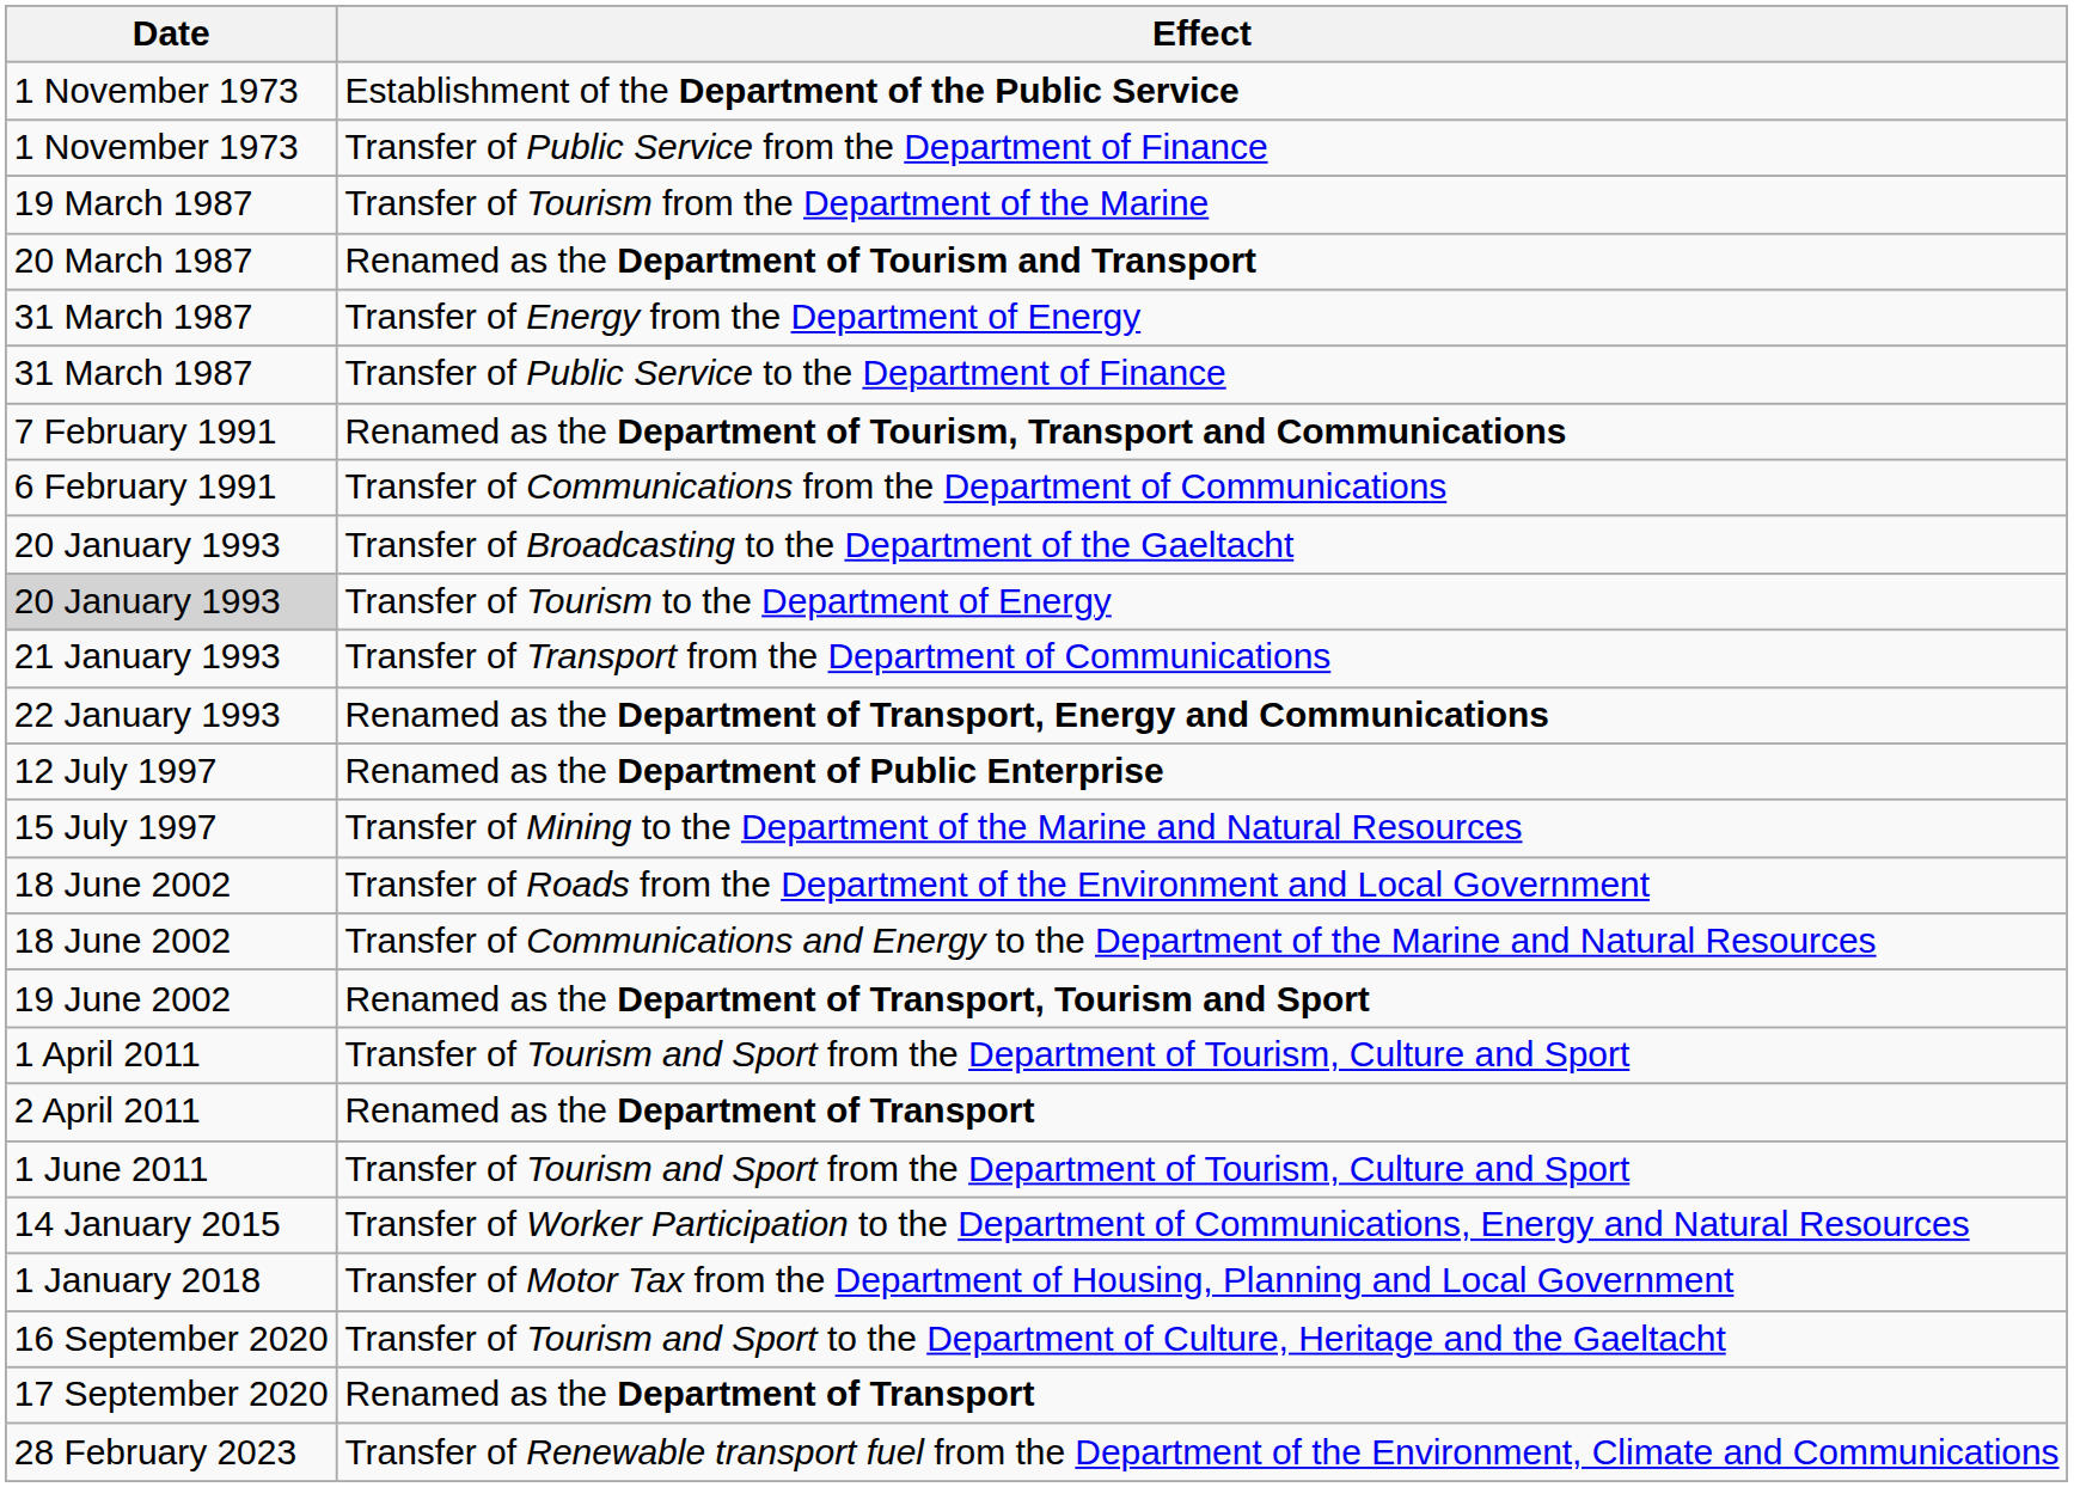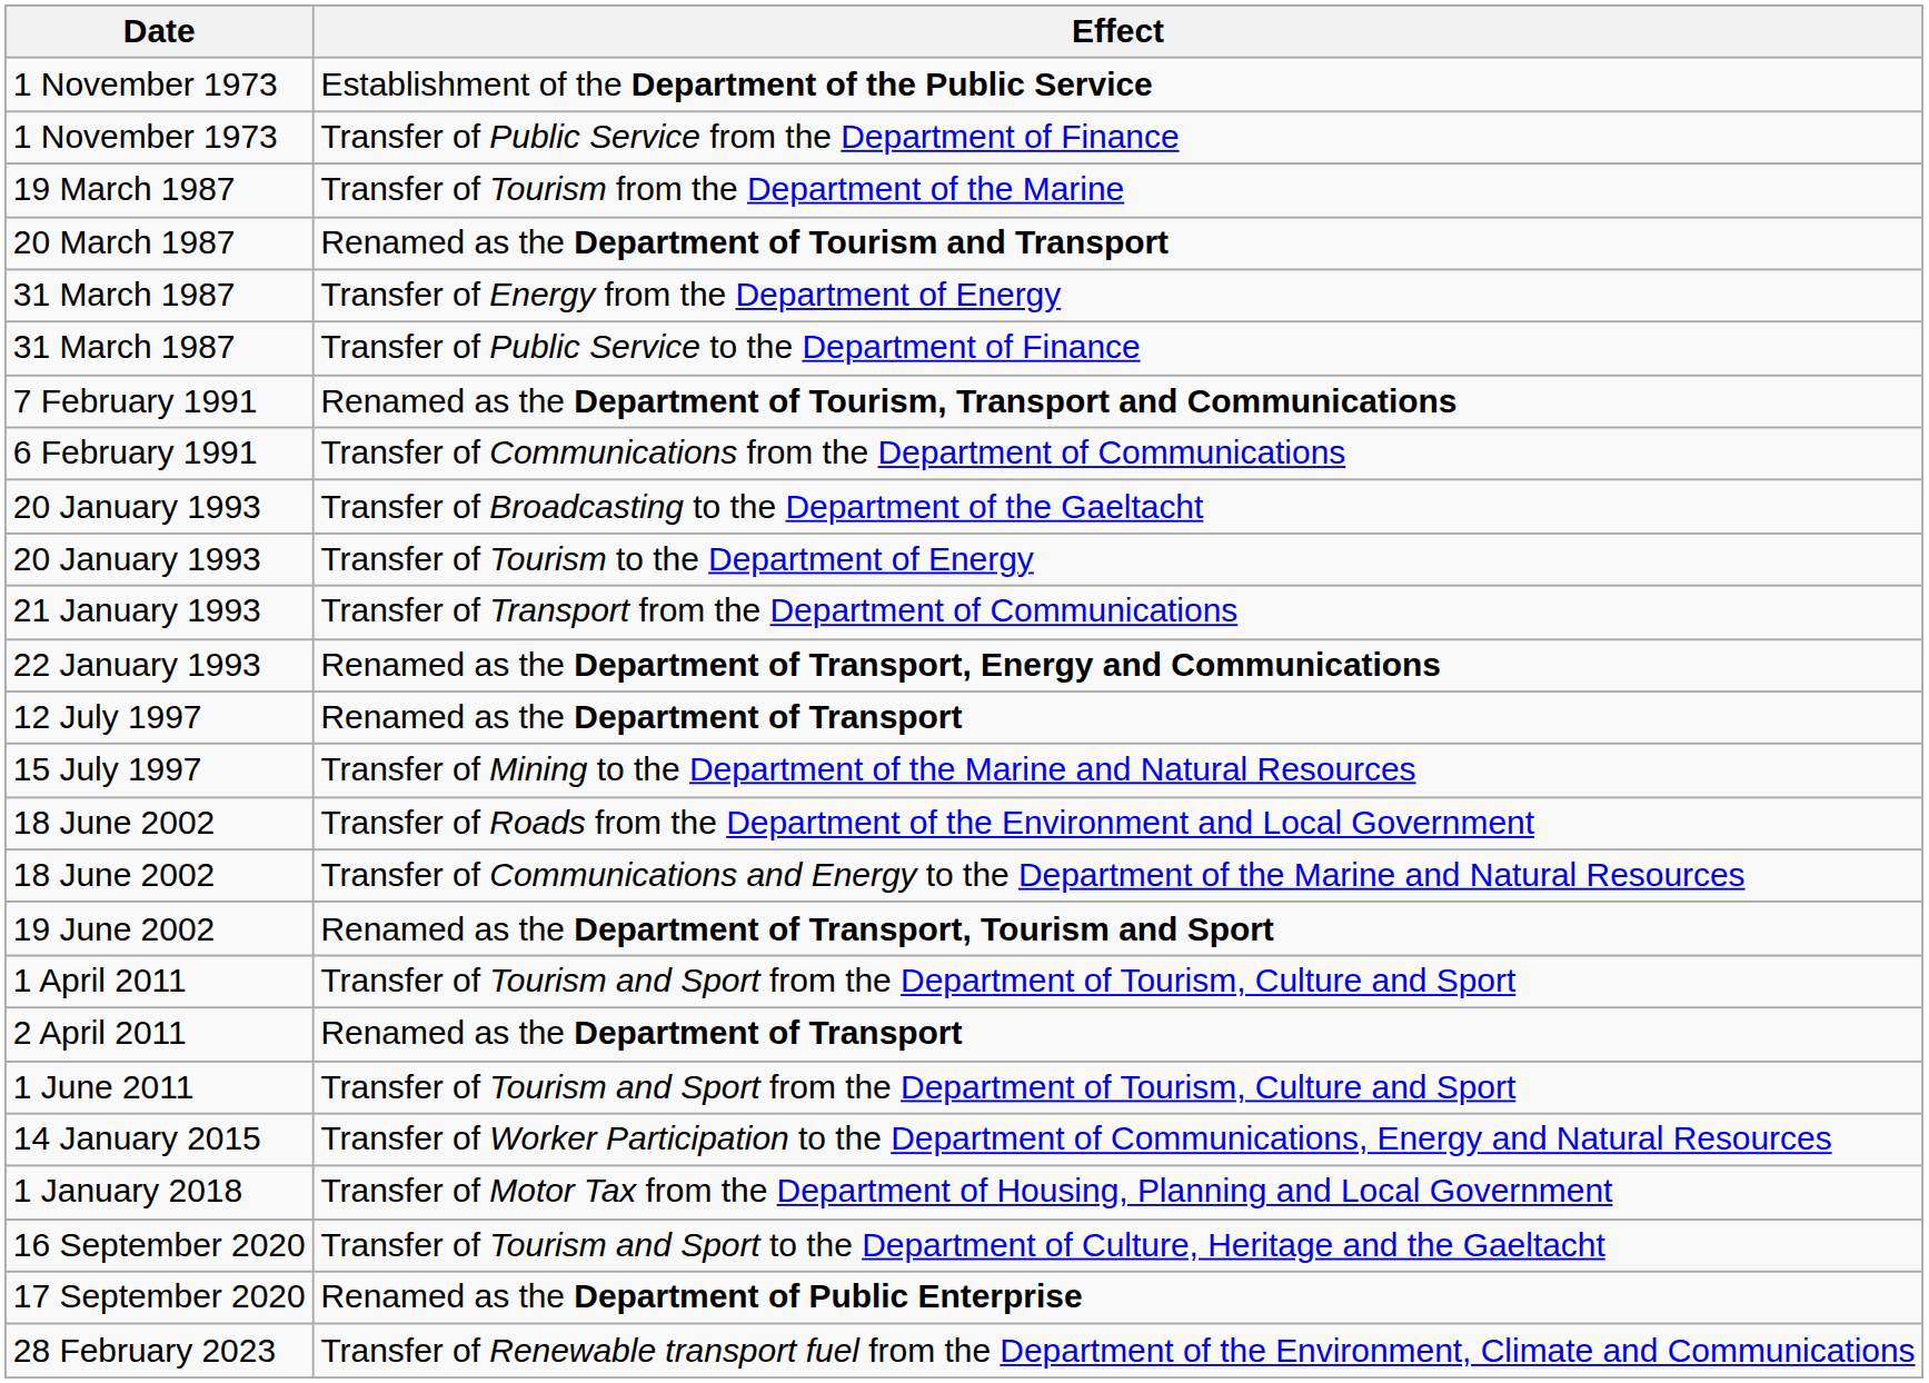row 11 | Date: lightgrey background -> no background
row 14 | Effect: Renamed as the Department of Public Enterprise -> Renamed as the Department of Transport
row 25 | Effect: Renamed as the Department of Transport -> Renamed as the Department of Public Enterprise
